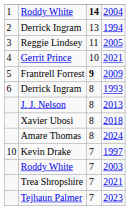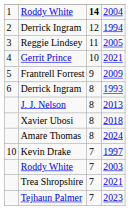1994 | column 3: 13 -> 12
2009 | column 3: bold -> normal
